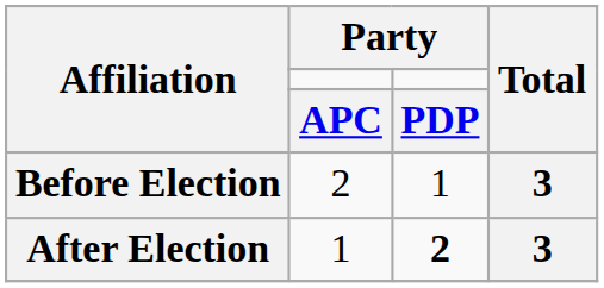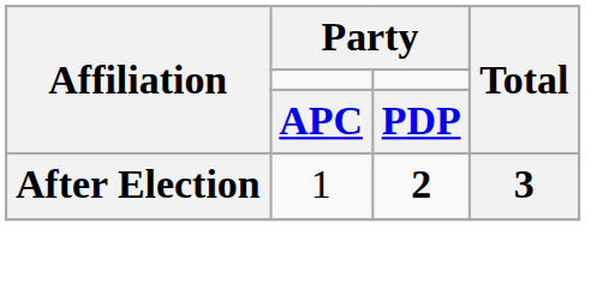- row: Before Election | 2 | 1 | 3
